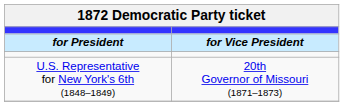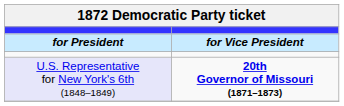U.S. Representative for New York's 6th (1848–1849) | column 1: no background -> lavender background
U.S. Representative for New York's 6th (1848–1849) | column 2: normal -> bold
